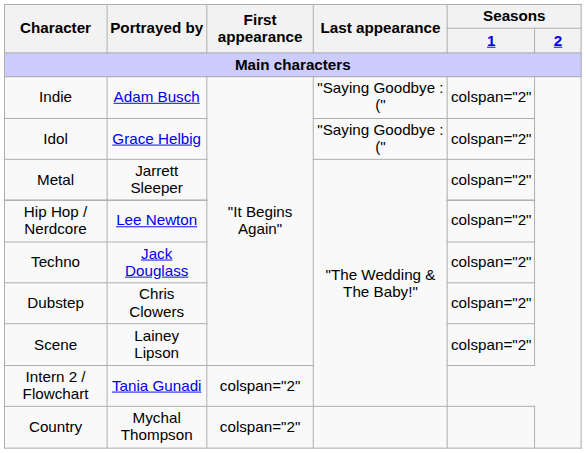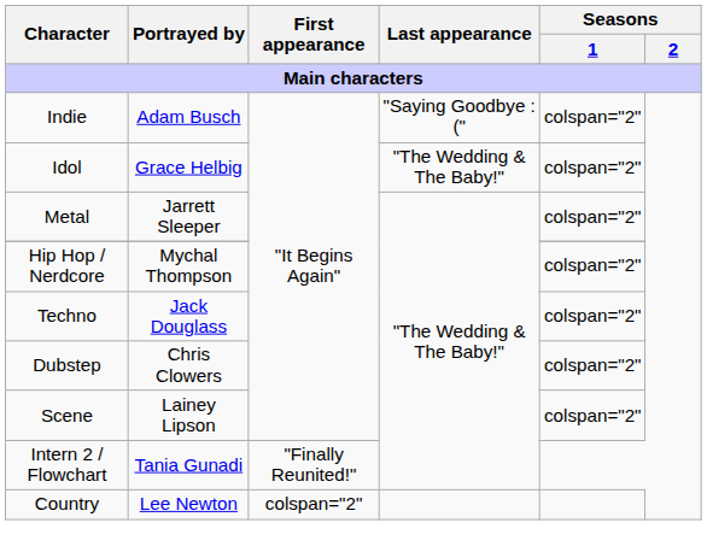Idol | Last appearance / Main characters: "Saying Goodbye :(" -> "The Wedding & The Baby!"
Hip Hop / Nerdcore | Portrayed by / Main characters: Lee Newton -> Mychal Thompson
Intern 2 / Flowchart | First appearance / Main characters: colspan="2" -> "Finally Reunited!"
Country | Portrayed by / Main characters: Mychal Thompson -> Lee Newton
